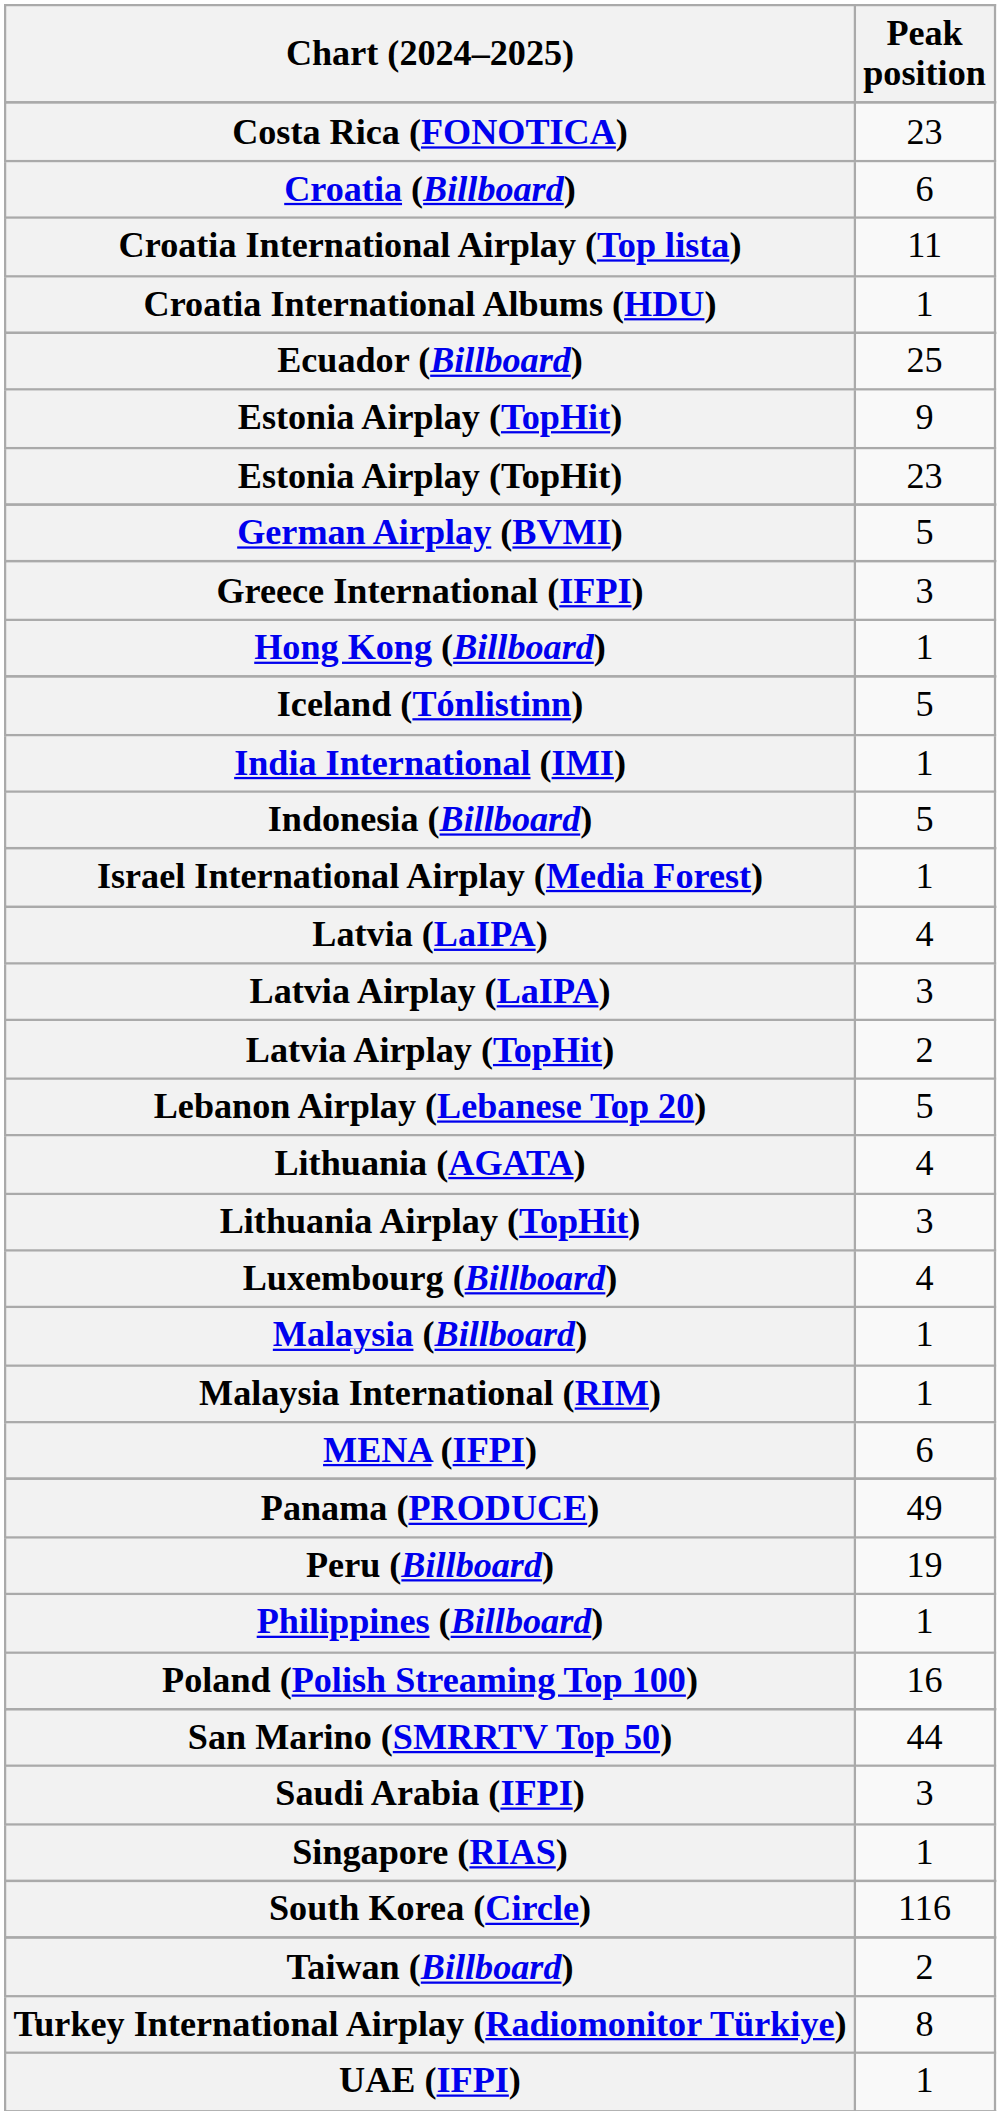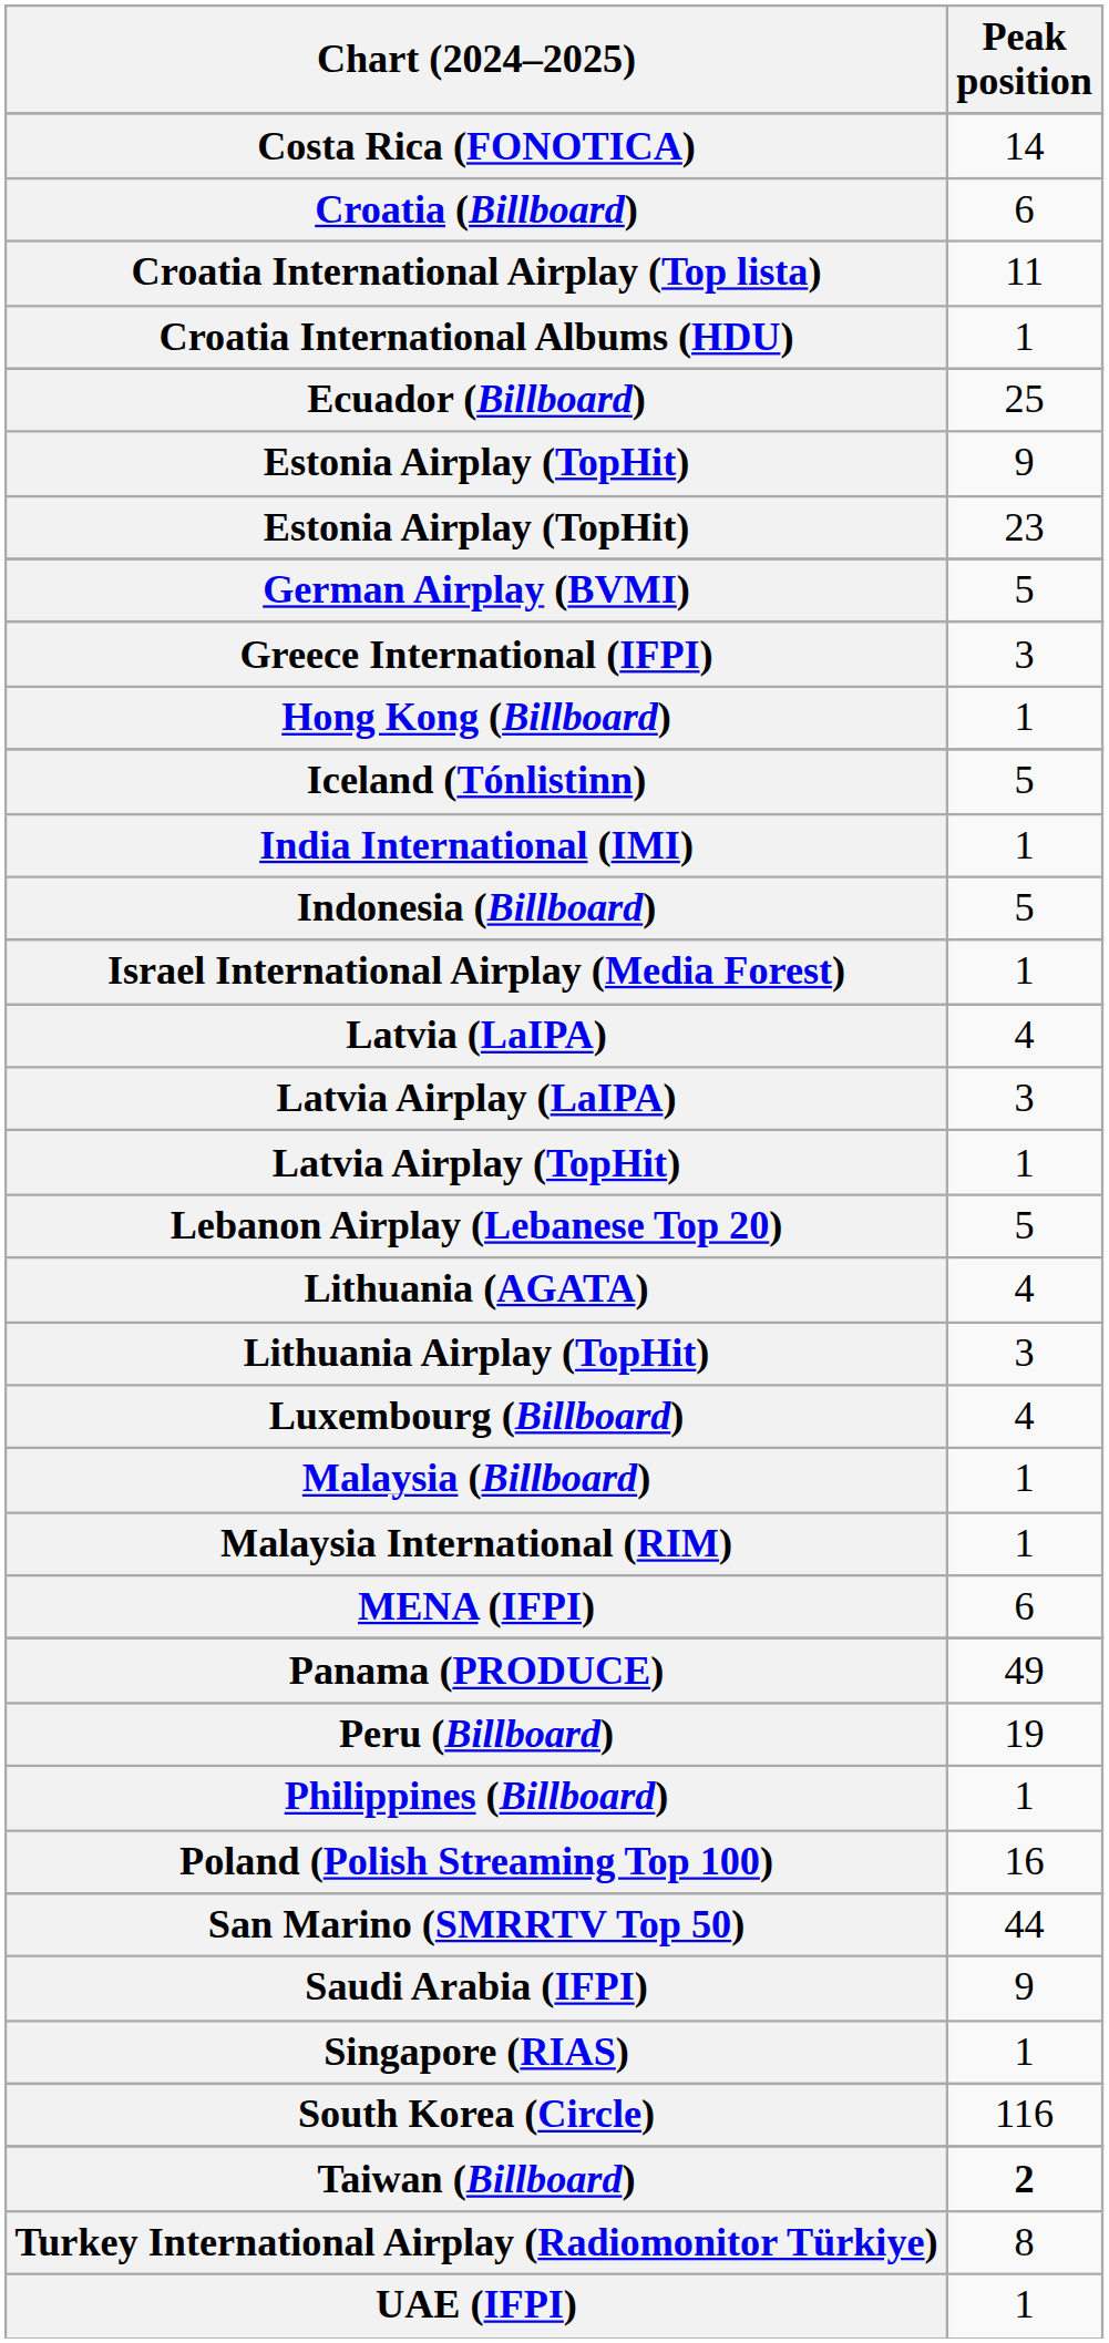row 2 | Peak position: 23 -> 14
row 18 | Peak position: 2 -> 1
row 31 | Peak position: 3 -> 9
row 34 | Peak position: normal -> bold
